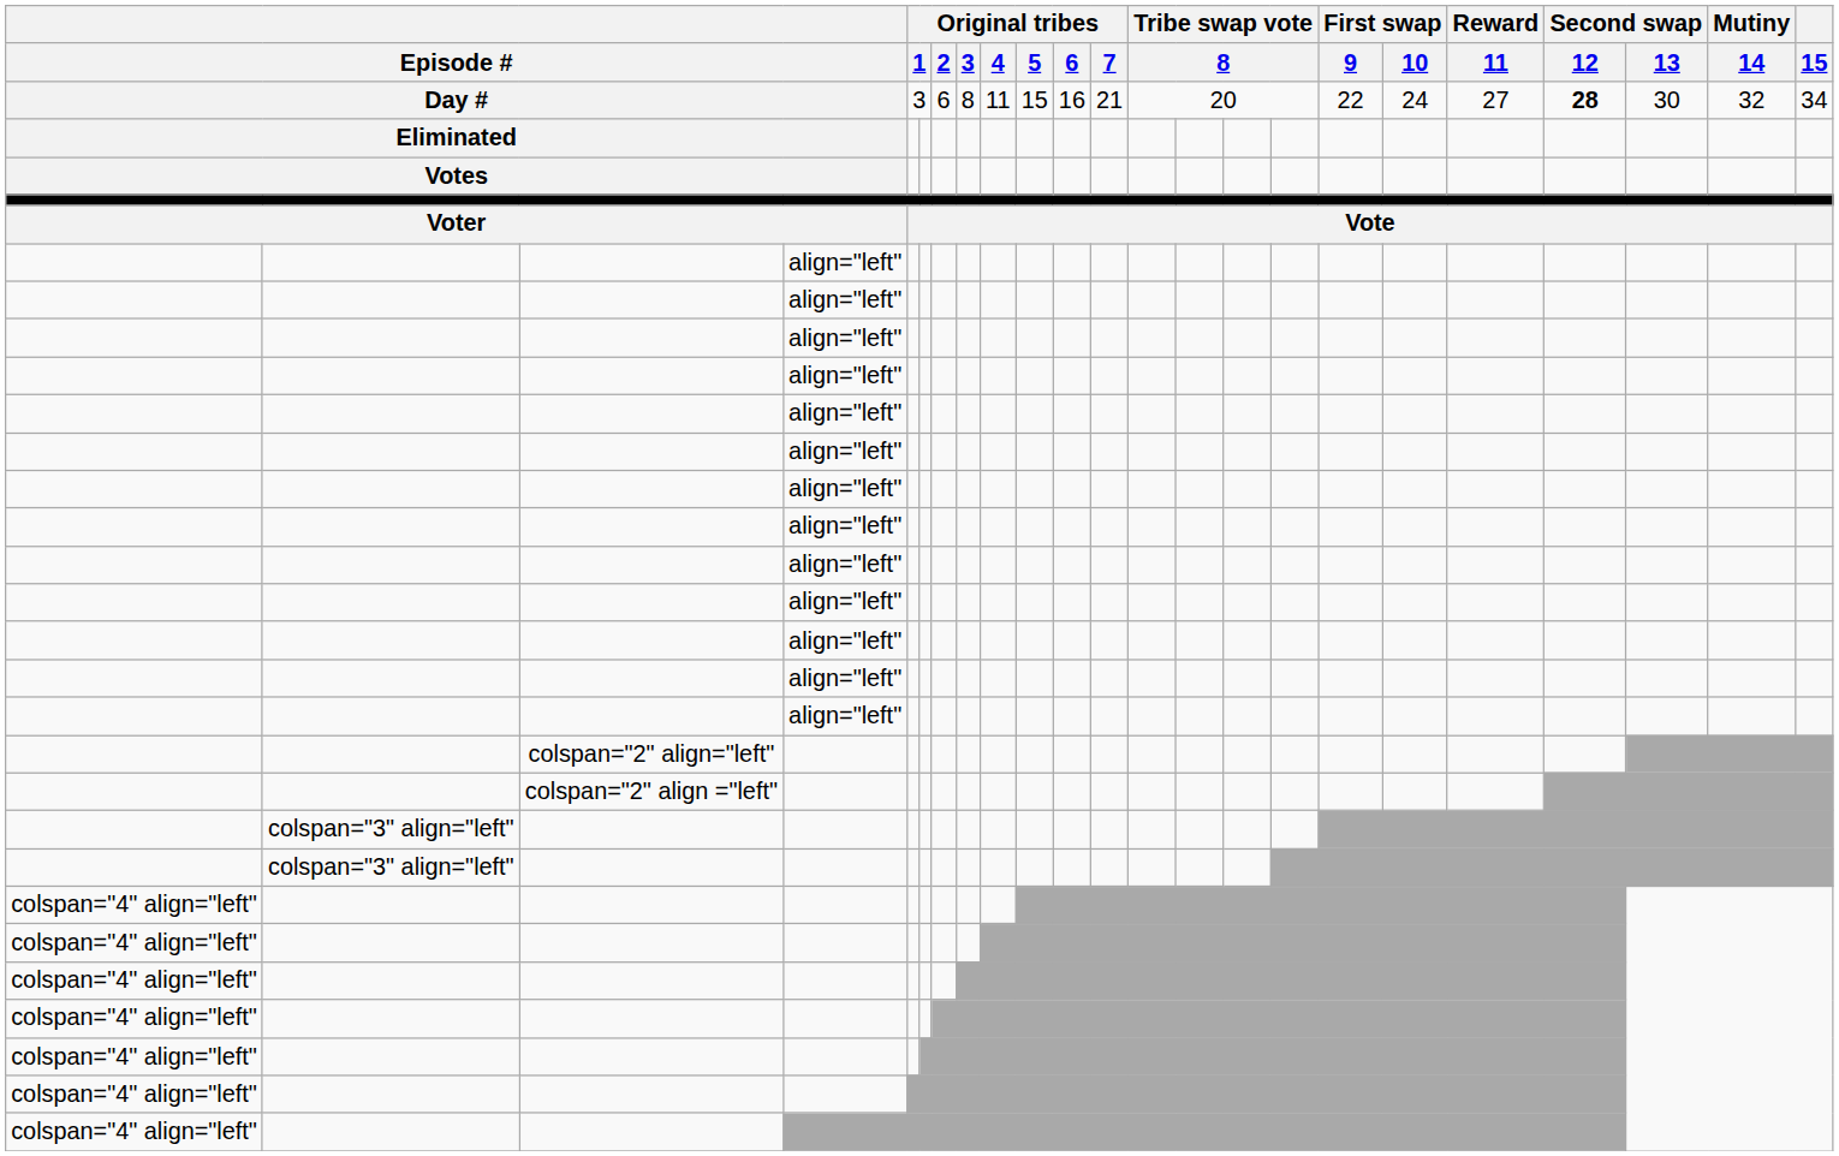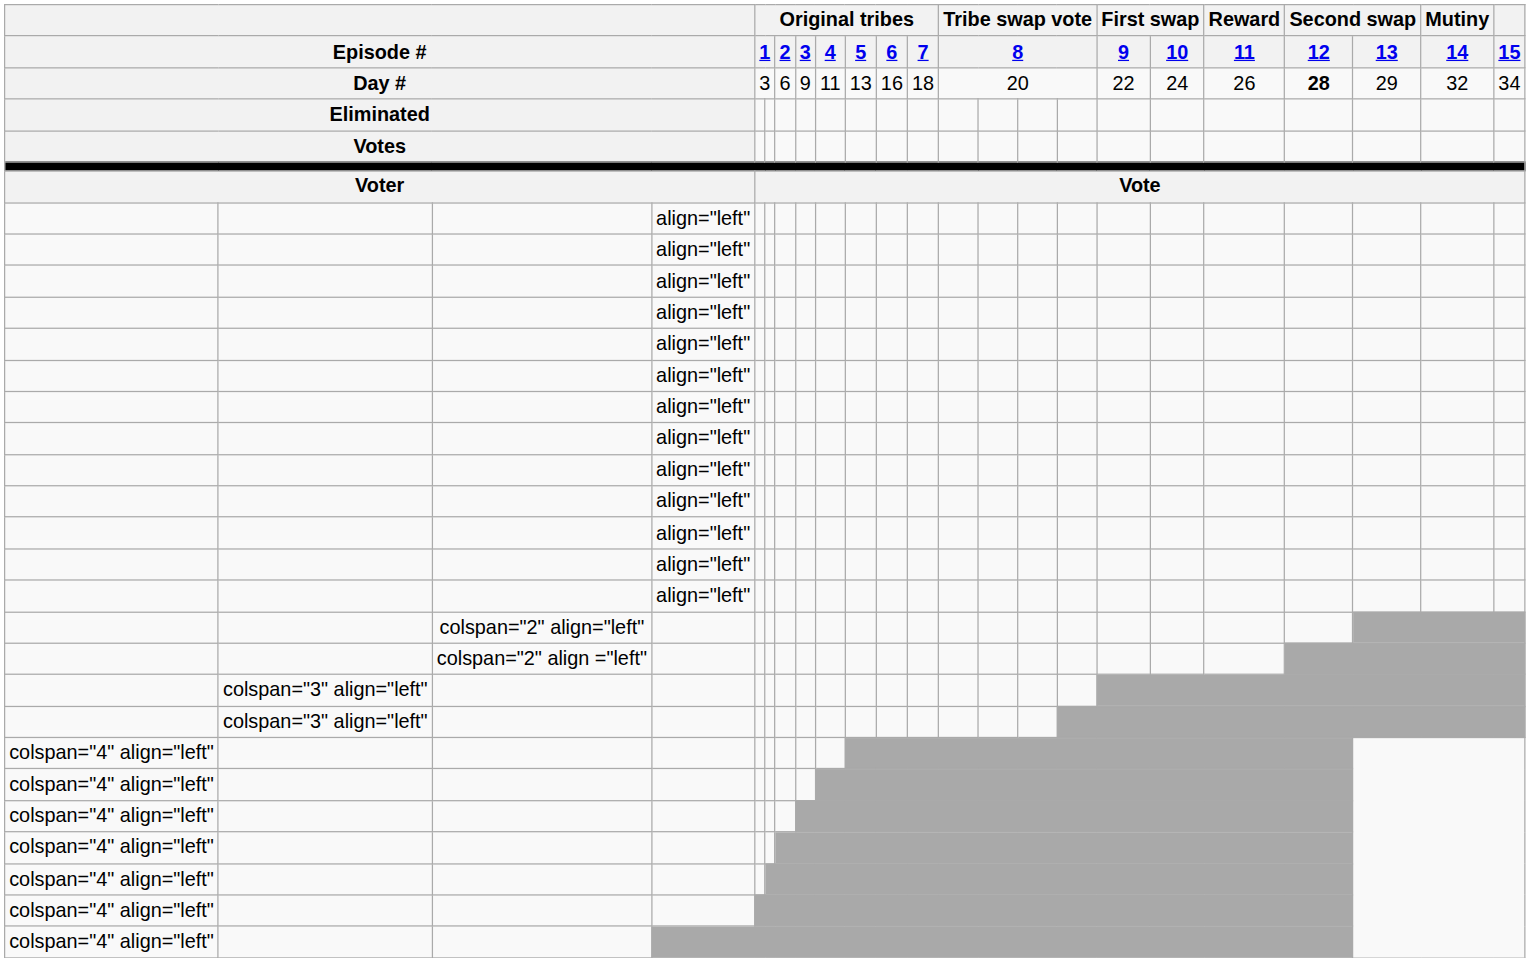Day # | Original tribes / 3: 8 -> 9
Day # | Original tribes / 5: 15 -> 13
Day # | Original tribes / 7: 21 -> 18
Day # | Reward / 11: 27 -> 26
Day # | Second swap / 13: 30 -> 29
